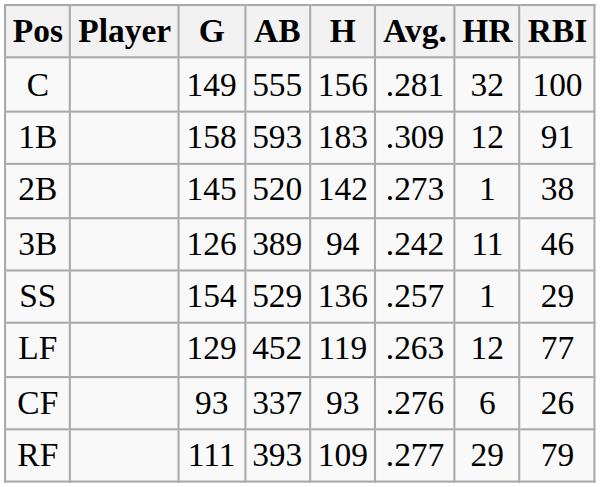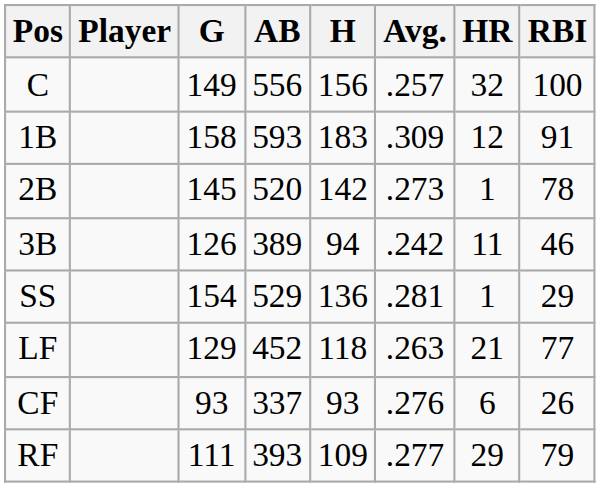C | AB: 555 -> 556
C | Avg.: .281 -> .257
2B | RBI: 38 -> 78
SS | Avg.: .257 -> .281
LF | H: 119 -> 118
LF | HR: 12 -> 21
